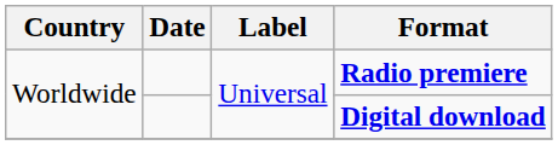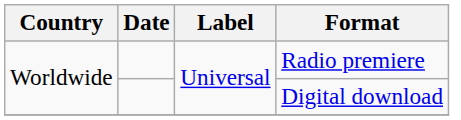Radio premiere | Format: bold -> normal
Digital download | Format: bold -> normal
